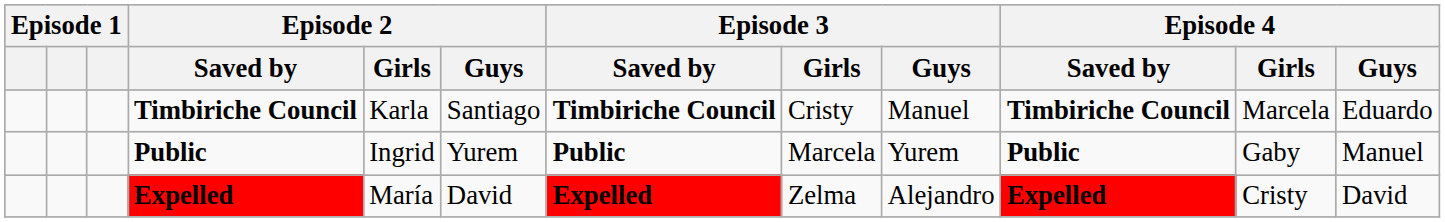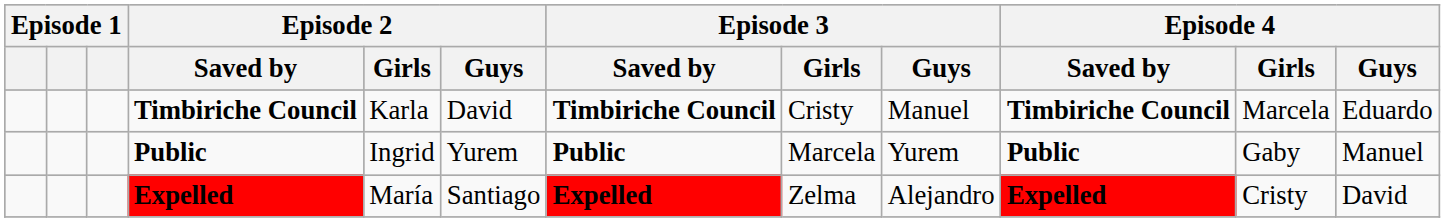row 3 | Episode 2 / Guys: Santiago -> David
row 5 | Episode 2 / Guys: David -> Santiago
